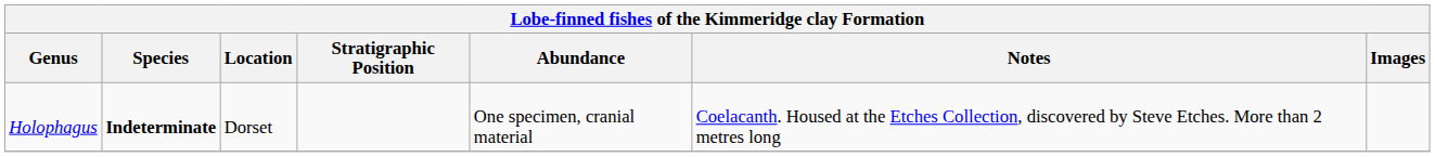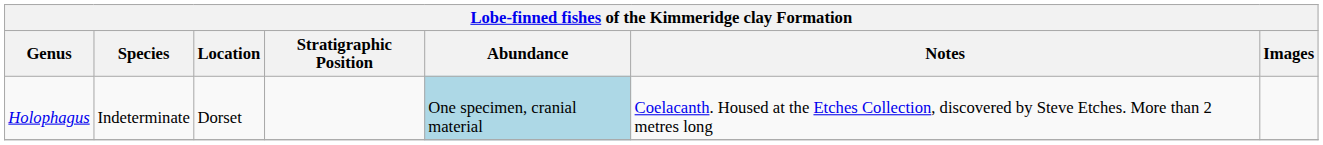Holophagus | Species: bold -> normal
Holophagus | Abundance: no background -> lightblue background
